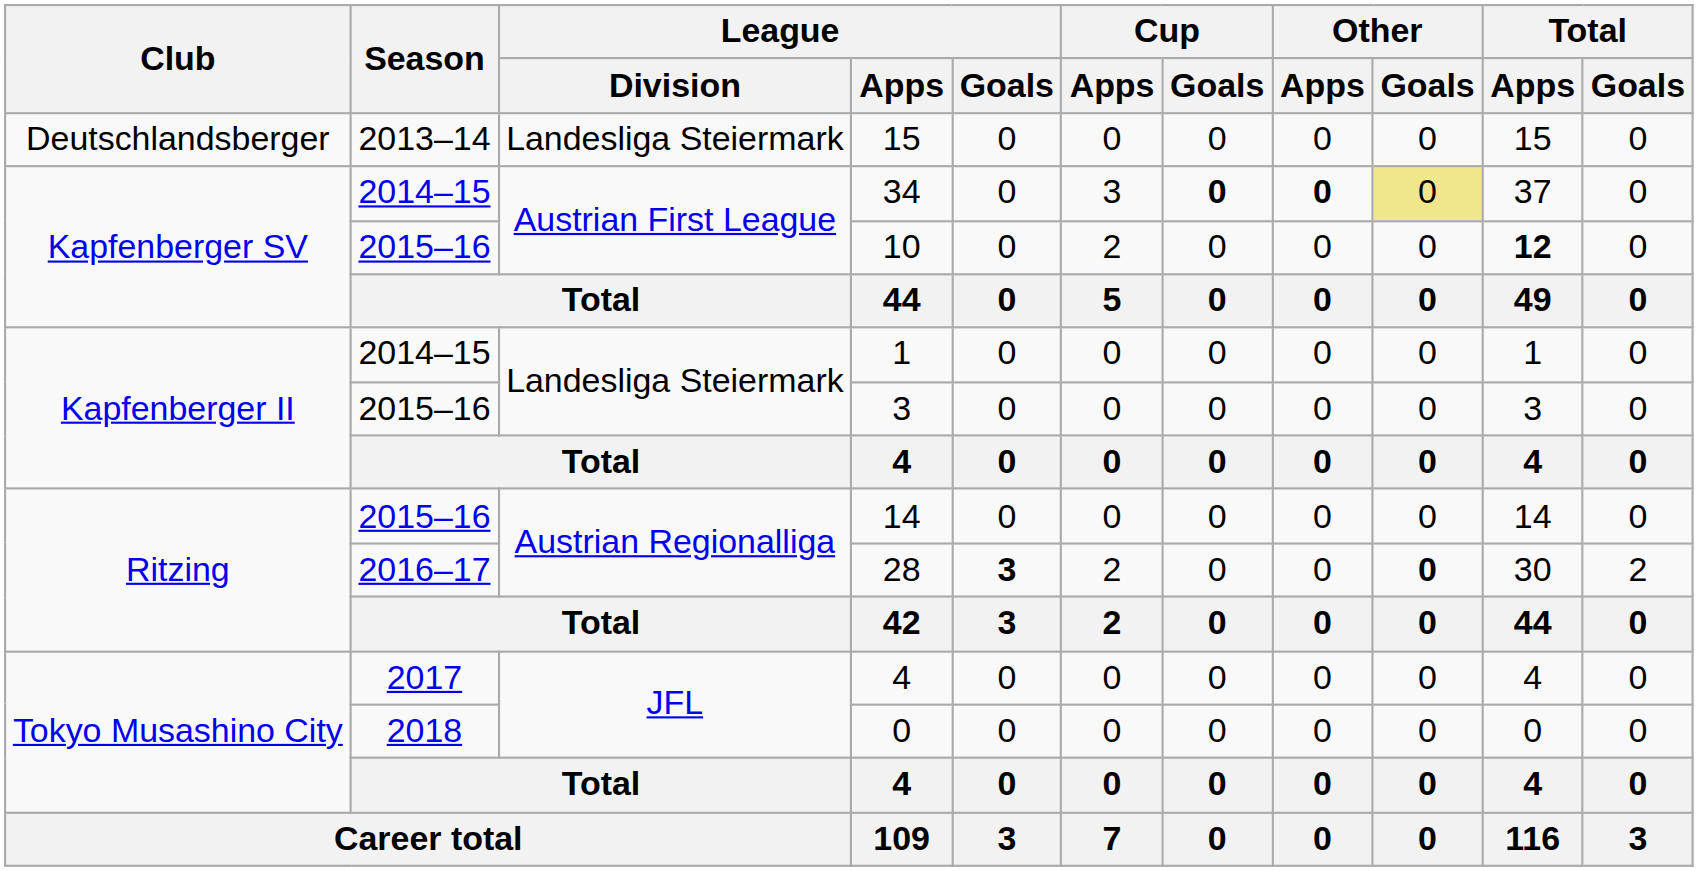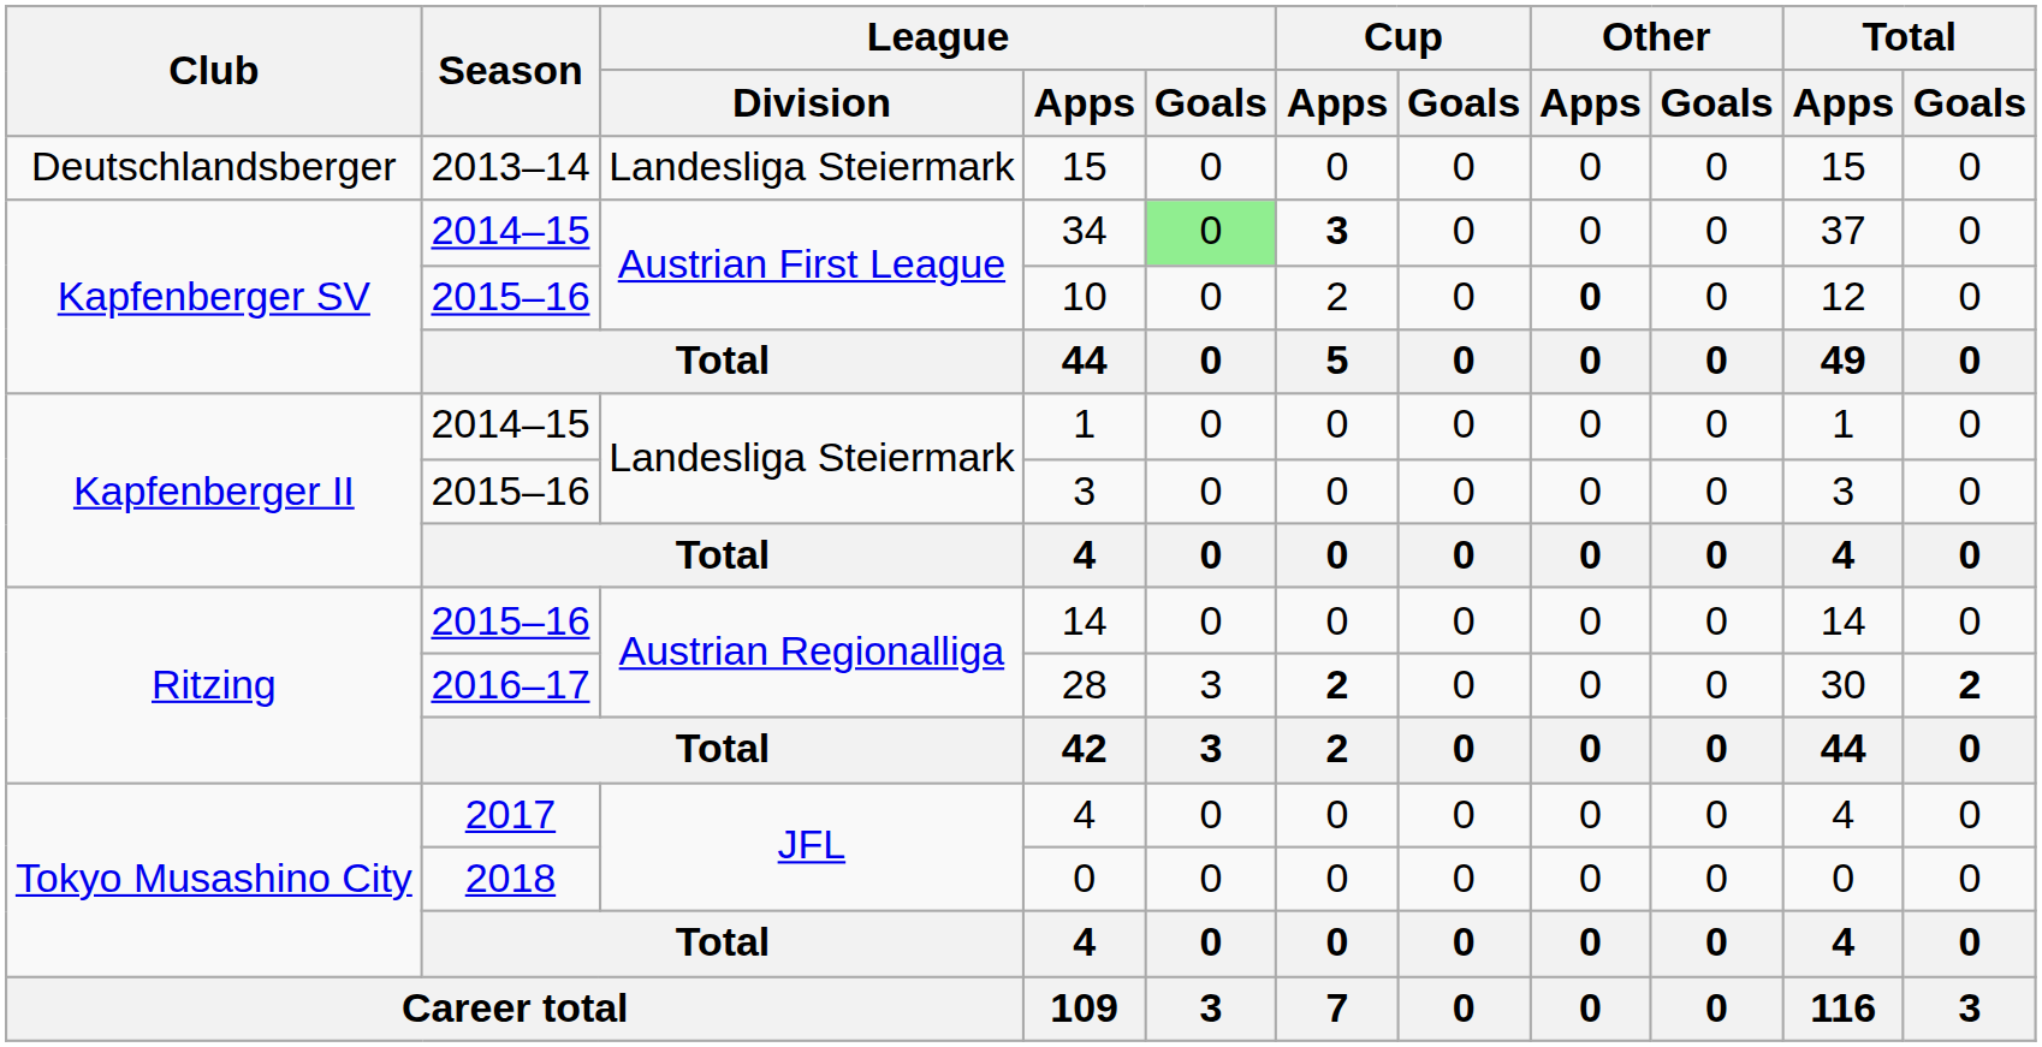34 | League / Goals: no background -> lightgreen background
34 | Cup / Apps: normal -> bold
34 | Cup / Goals: bold -> normal
34 | Other / Apps: bold -> normal
34 | Other / Goals: khaki background -> no background
10 | Other / Apps: normal -> bold
10 | Total / Apps: bold -> normal
28 | League / Goals: bold -> normal
28 | Cup / Apps: normal -> bold
28 | Other / Goals: bold -> normal
28 | Total / Goals: normal -> bold
